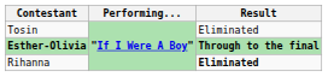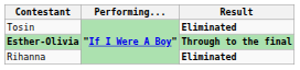Tosin | Result: normal -> bold
